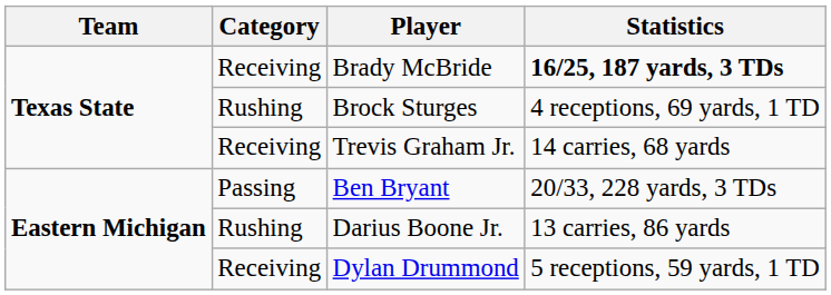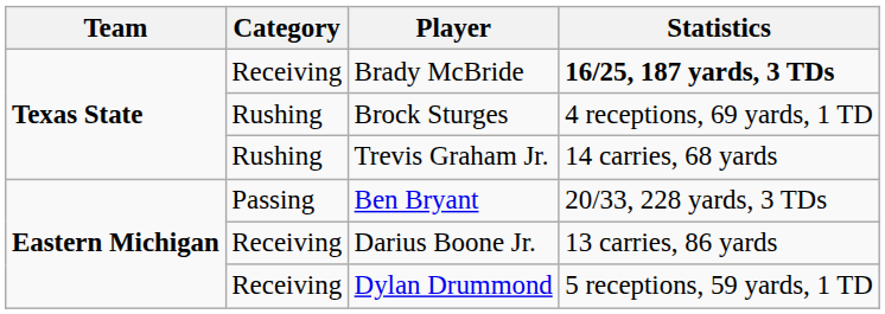Trevis Graham Jr. | Category: Receiving -> Rushing
Darius Boone Jr. | Category: Rushing -> Receiving
